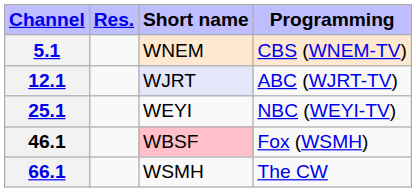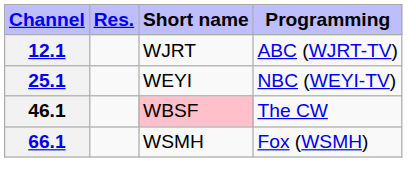- row: 5.1 | WNEM | CBS (WNEM-TV)
12.1 | Short name: lavender background -> no background
46.1 | Programming: Fox (WSMH) -> The CW
66.1 | Programming: The CW -> Fox (WSMH)
